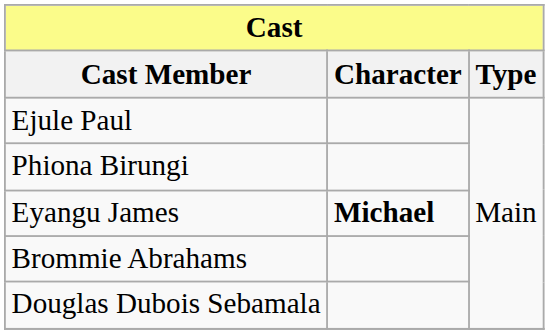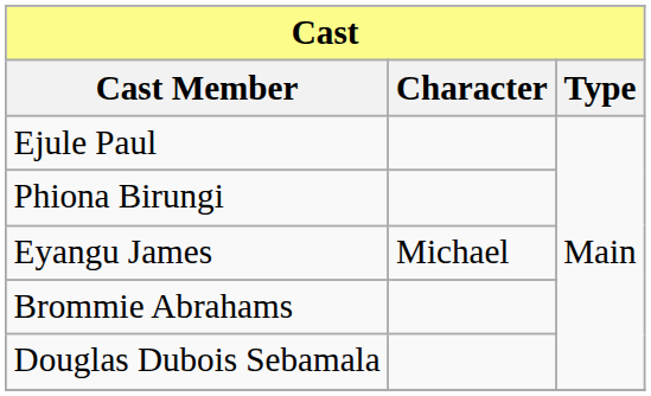Eyangu James | Character: bold -> normal
